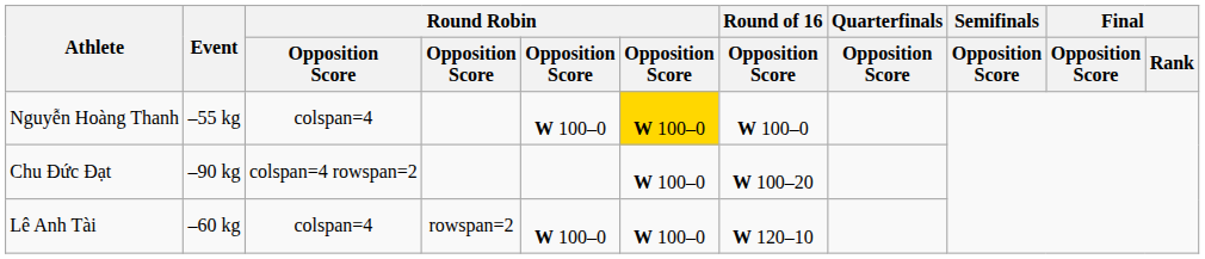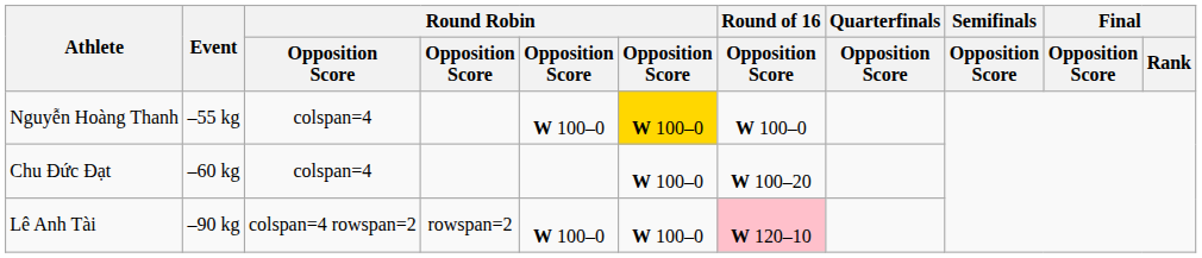Chu Đức Đạt | Event: –90 kg -> –60 kg
Chu Đức Đạt | column 3: colspan=4 rowspan=2 -> colspan=4
Lê Anh Tài | Event: –60 kg -> –90 kg
Lê Anh Tài | column 3: colspan=4 -> colspan=4 rowspan=2
Lê Anh Tài | Round of 16 / Opposition Score: no background -> pink background
